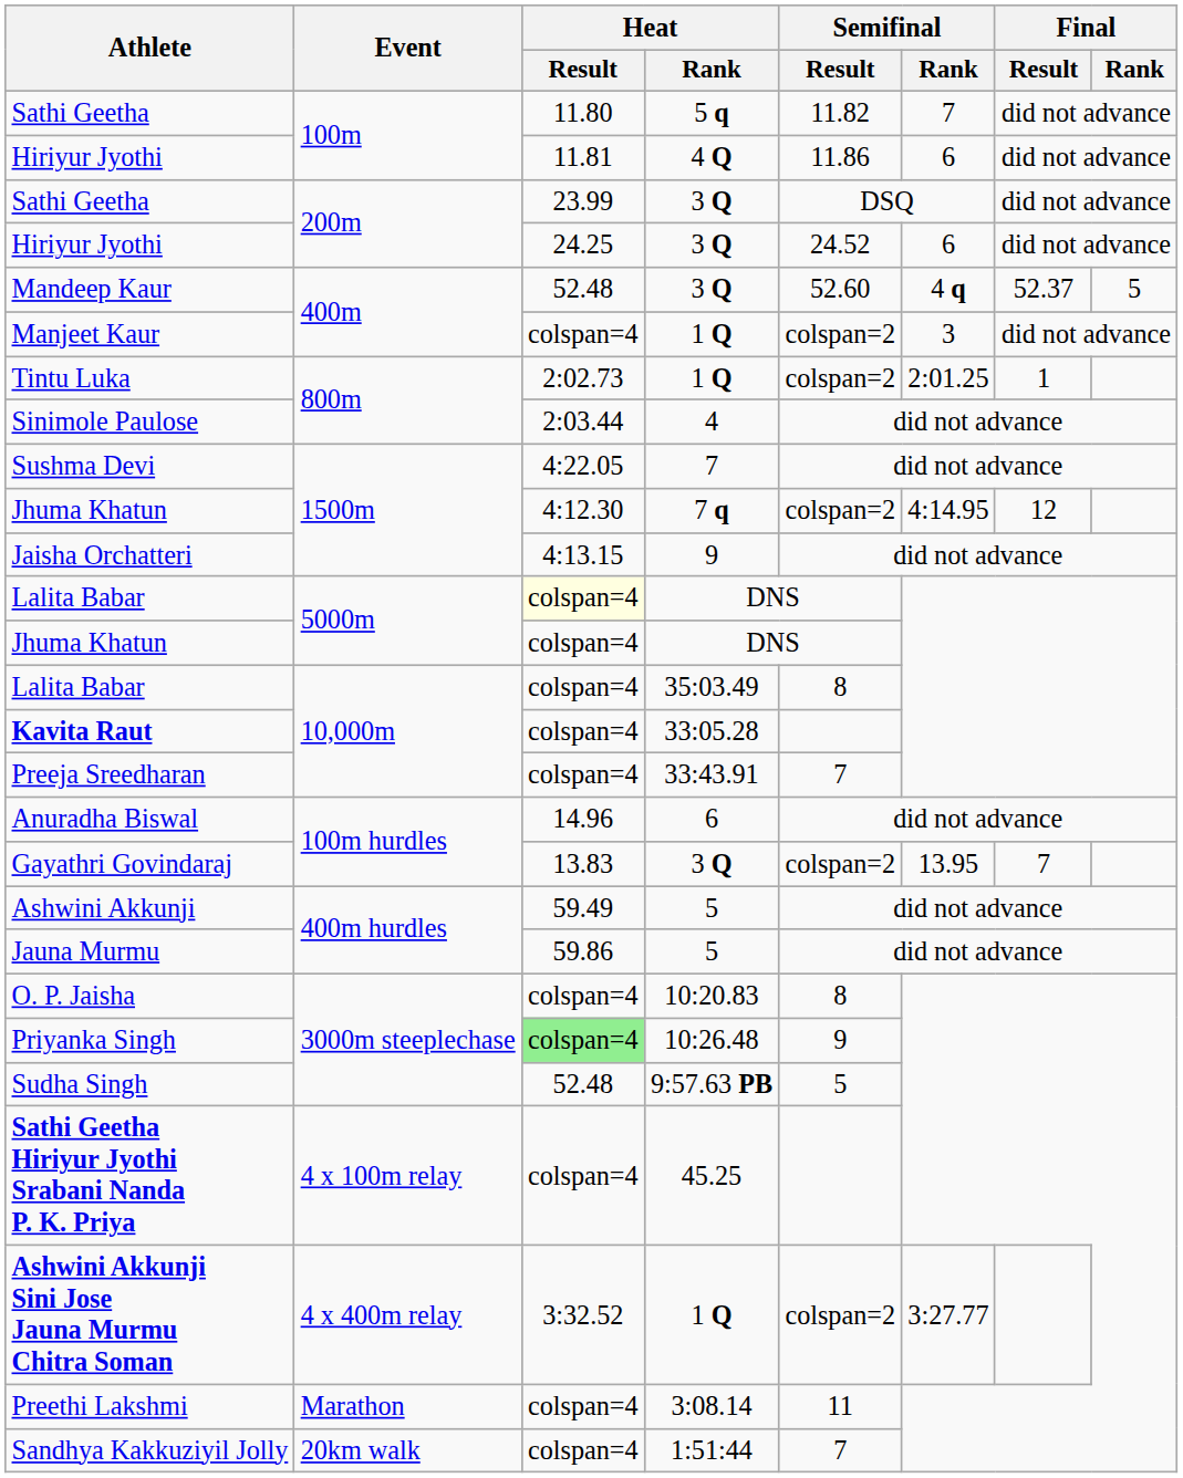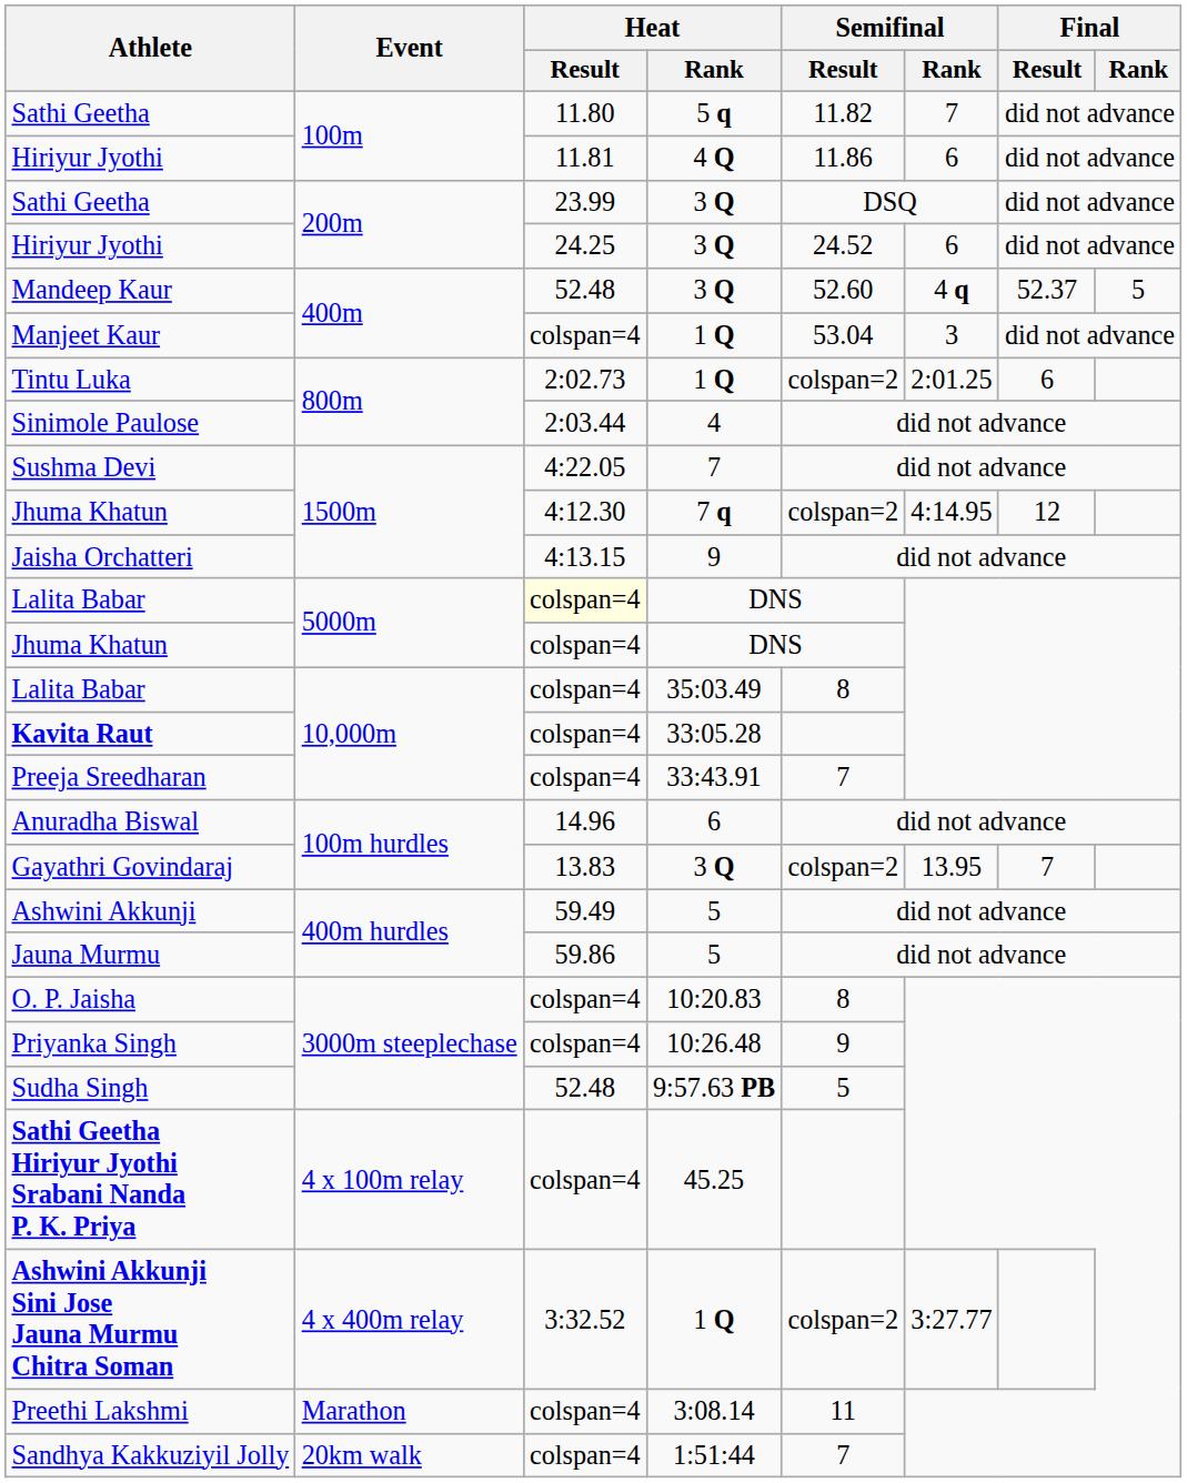Manjeet Kaur | Semifinal / Result: colspan=2 -> 53.04
Tintu Luka | Final / Result: 1 -> 6
Priyanka Singh | Heat / Result: lightgreen background -> no background
